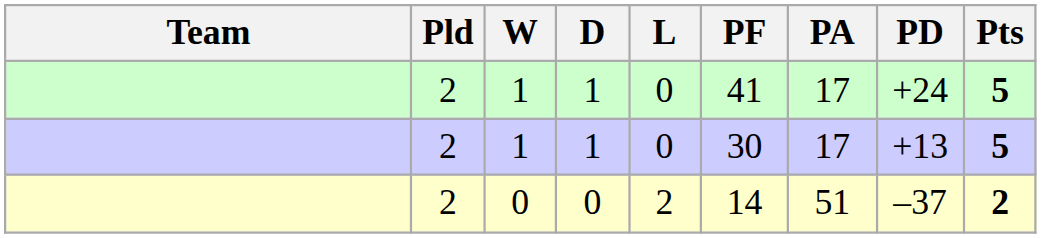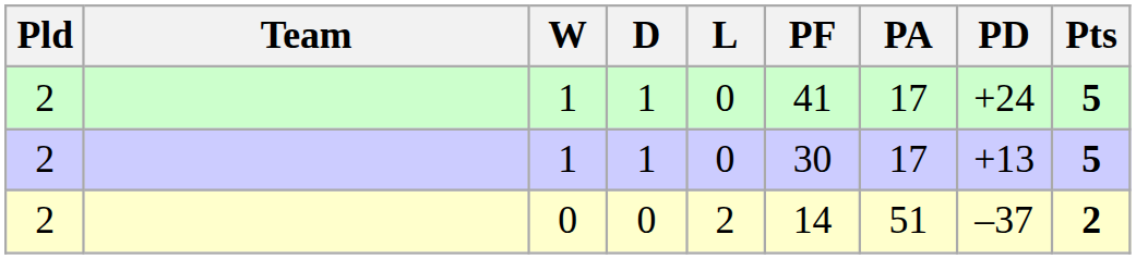columns swapped: Team <-> Pld
